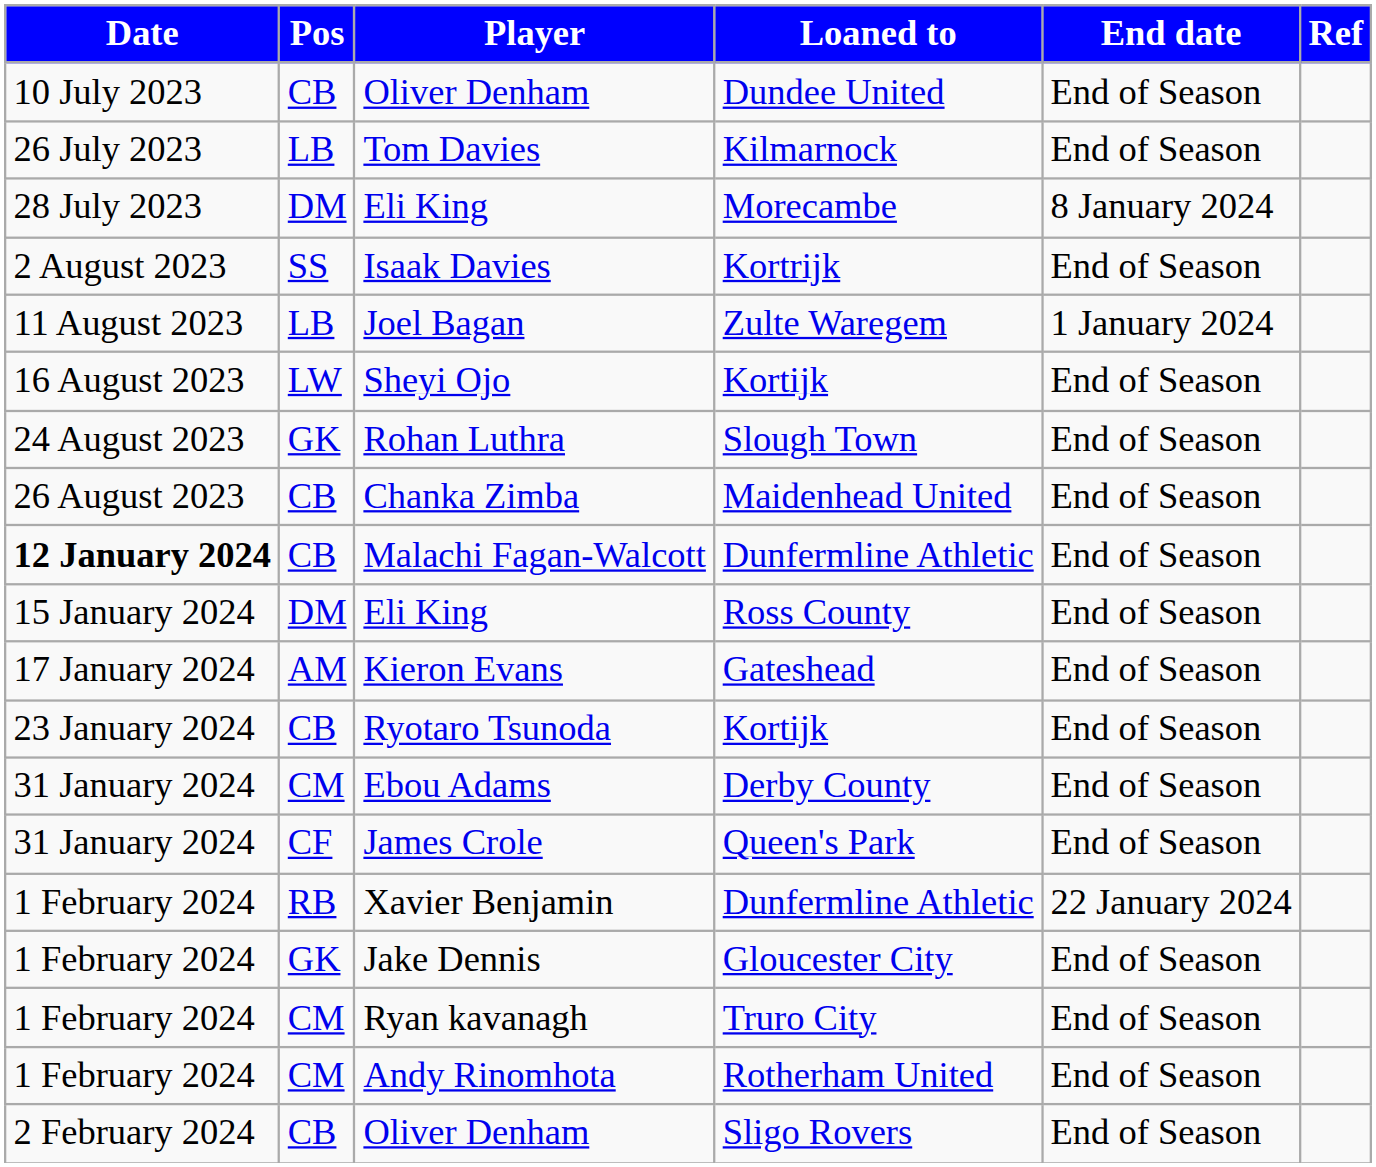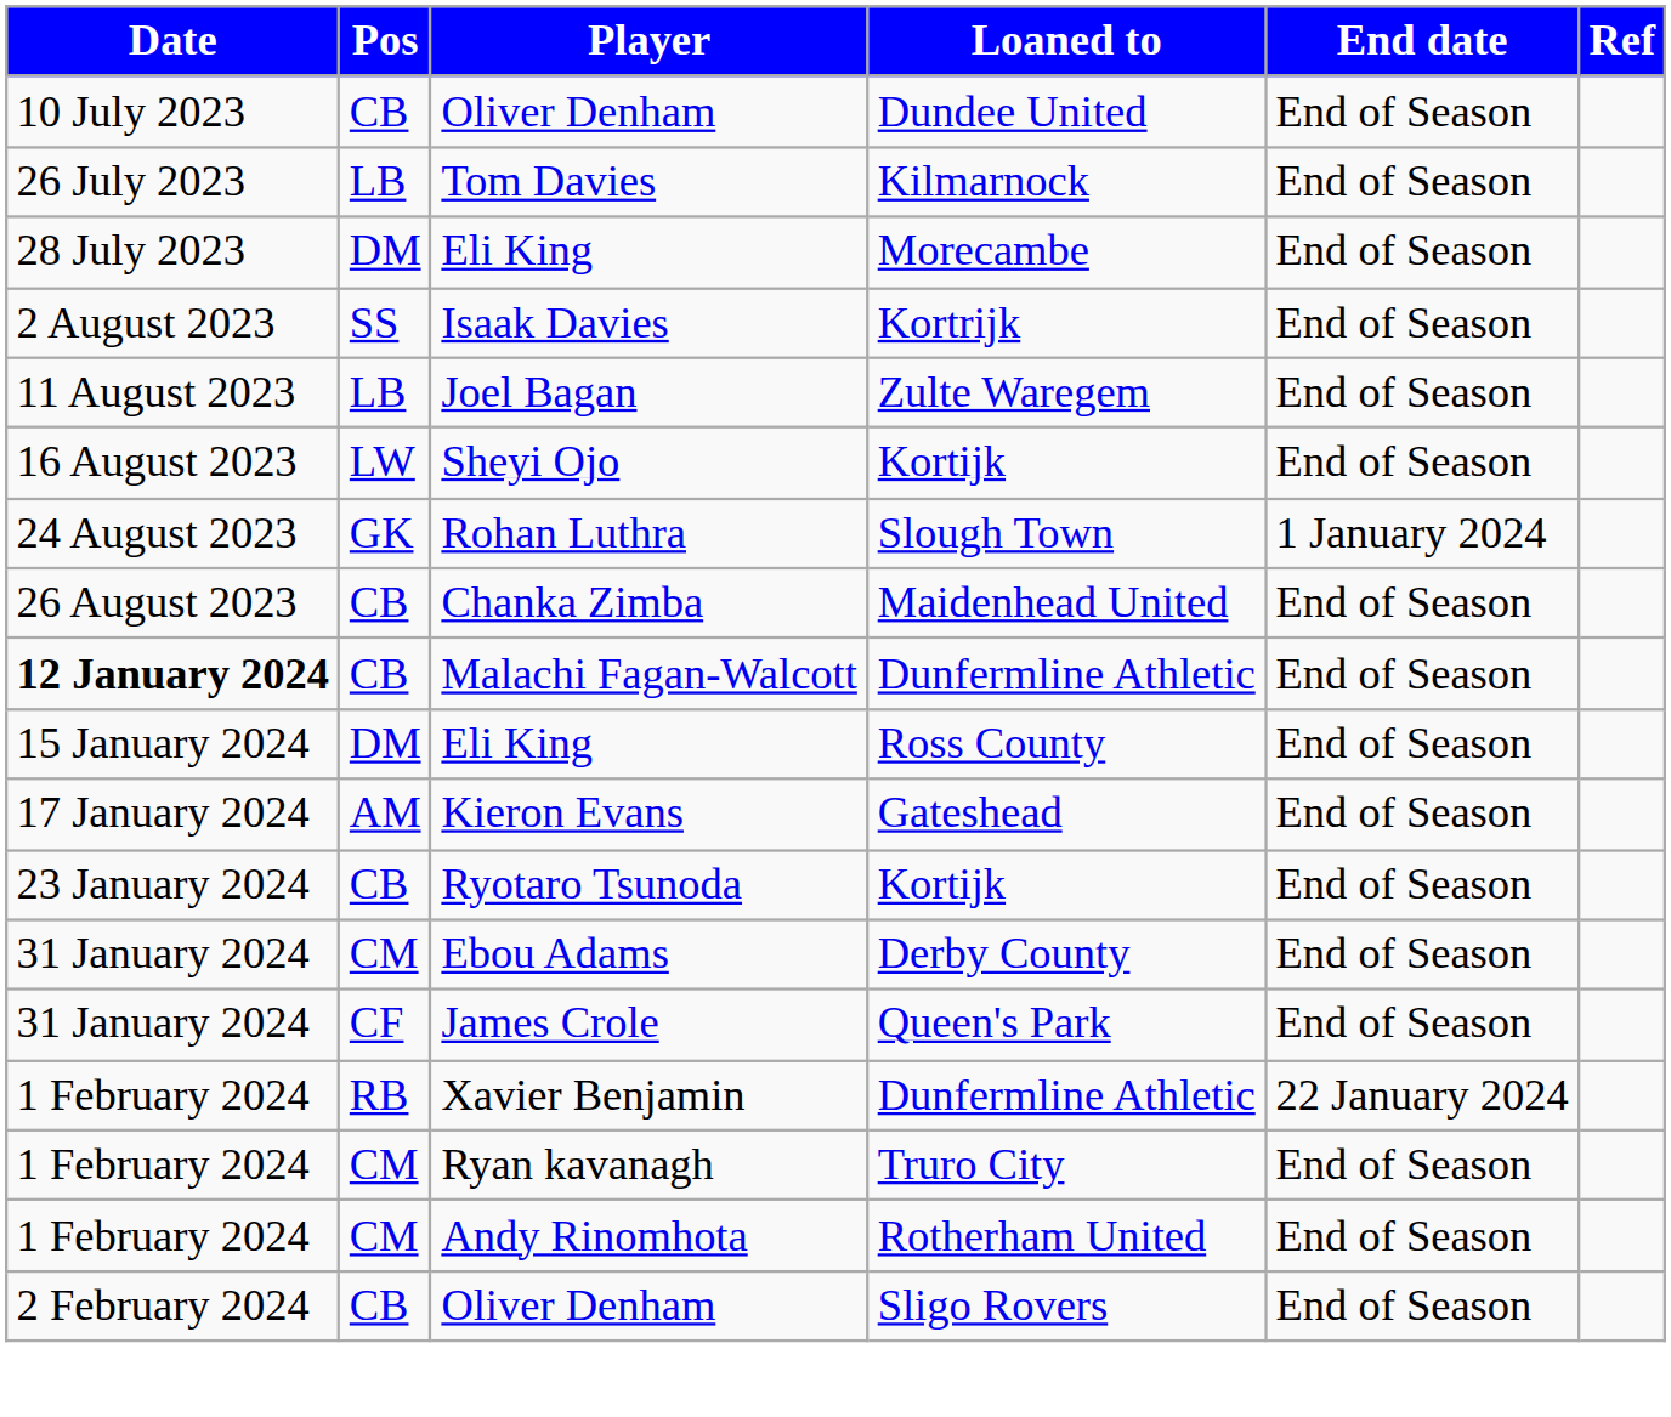Eli King / Morecambe | End date: 8 January 2024 -> End of Season
Joel Bagan | End date: 1 January 2024 -> End of Season
Rohan Luthra | End date: End of Season -> 1 January 2024
- row: 1 February 2024 | GK | Jake Dennis | Gloucester City | End of Season
